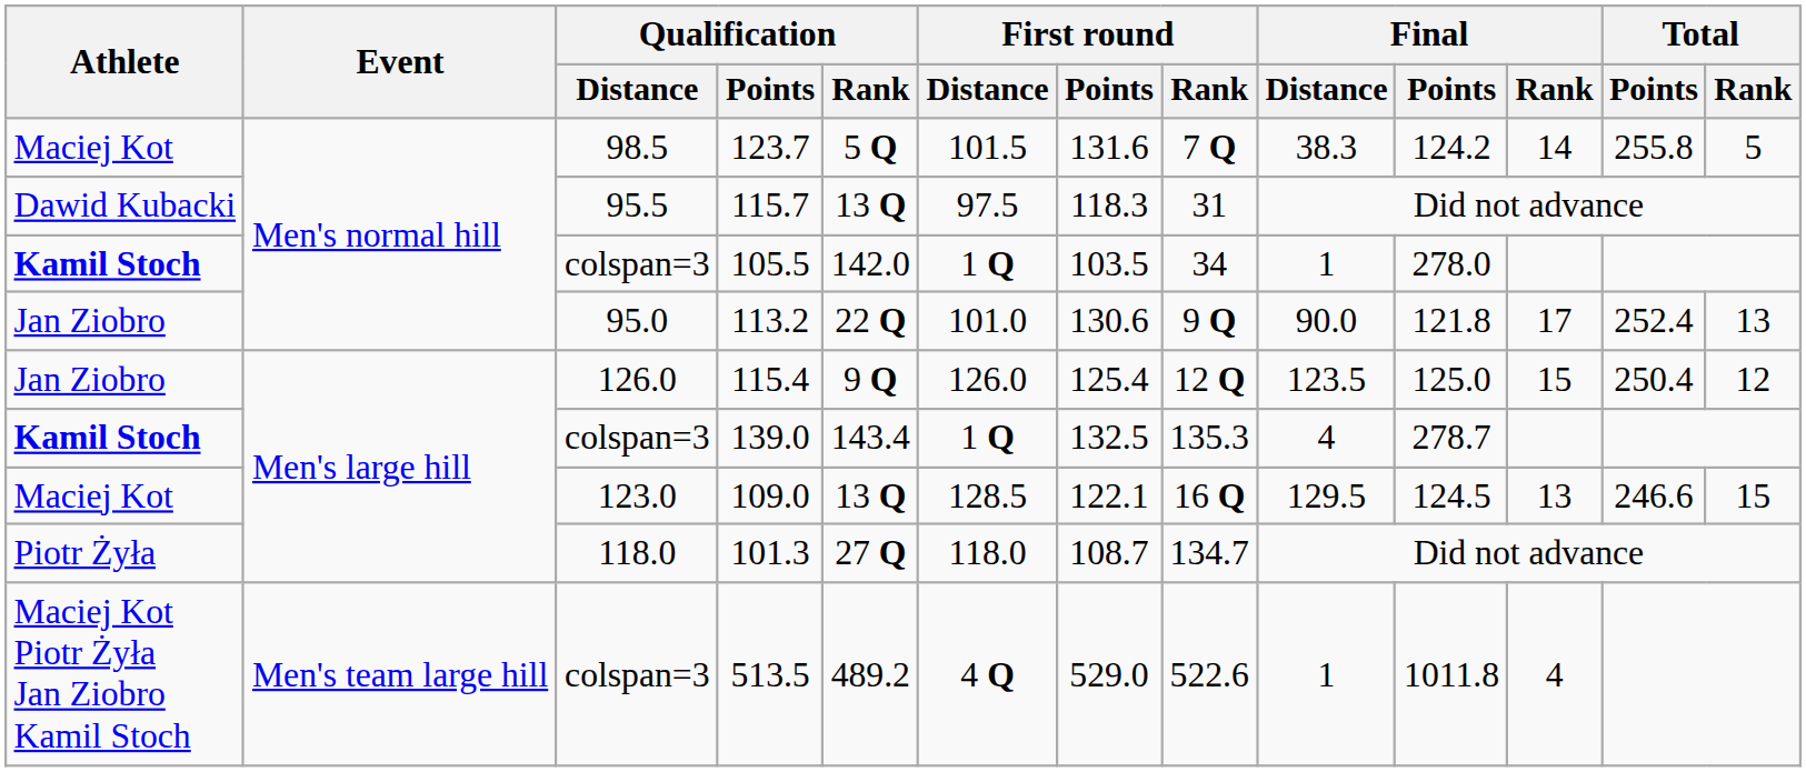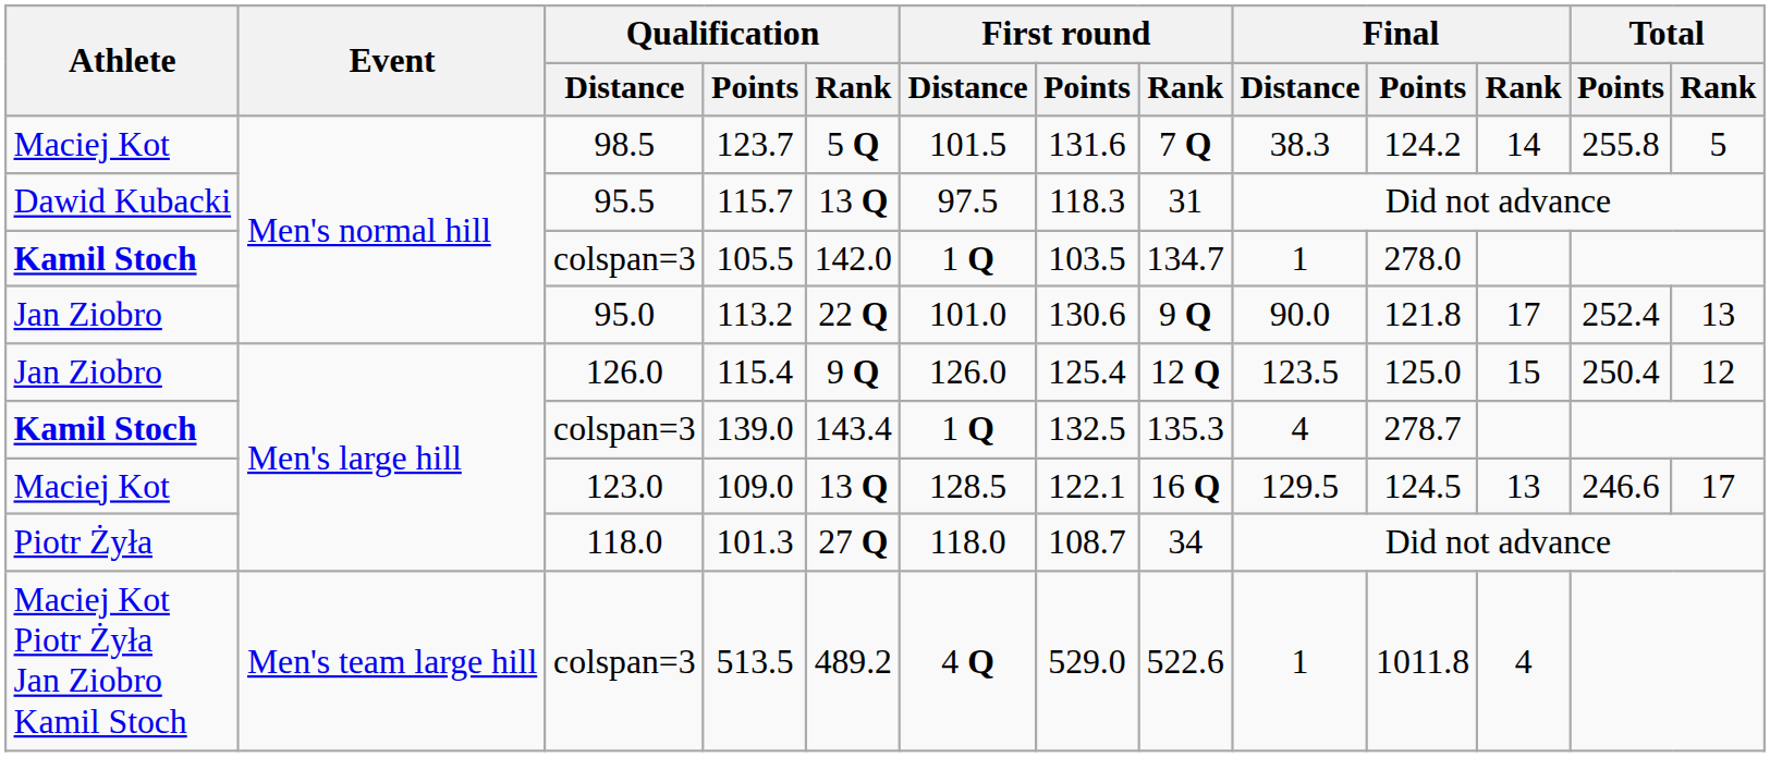105.5 | First round / Rank: 34 -> 134.7
109.0 | Total / Rank: 15 -> 17
101.3 | First round / Rank: 134.7 -> 34
